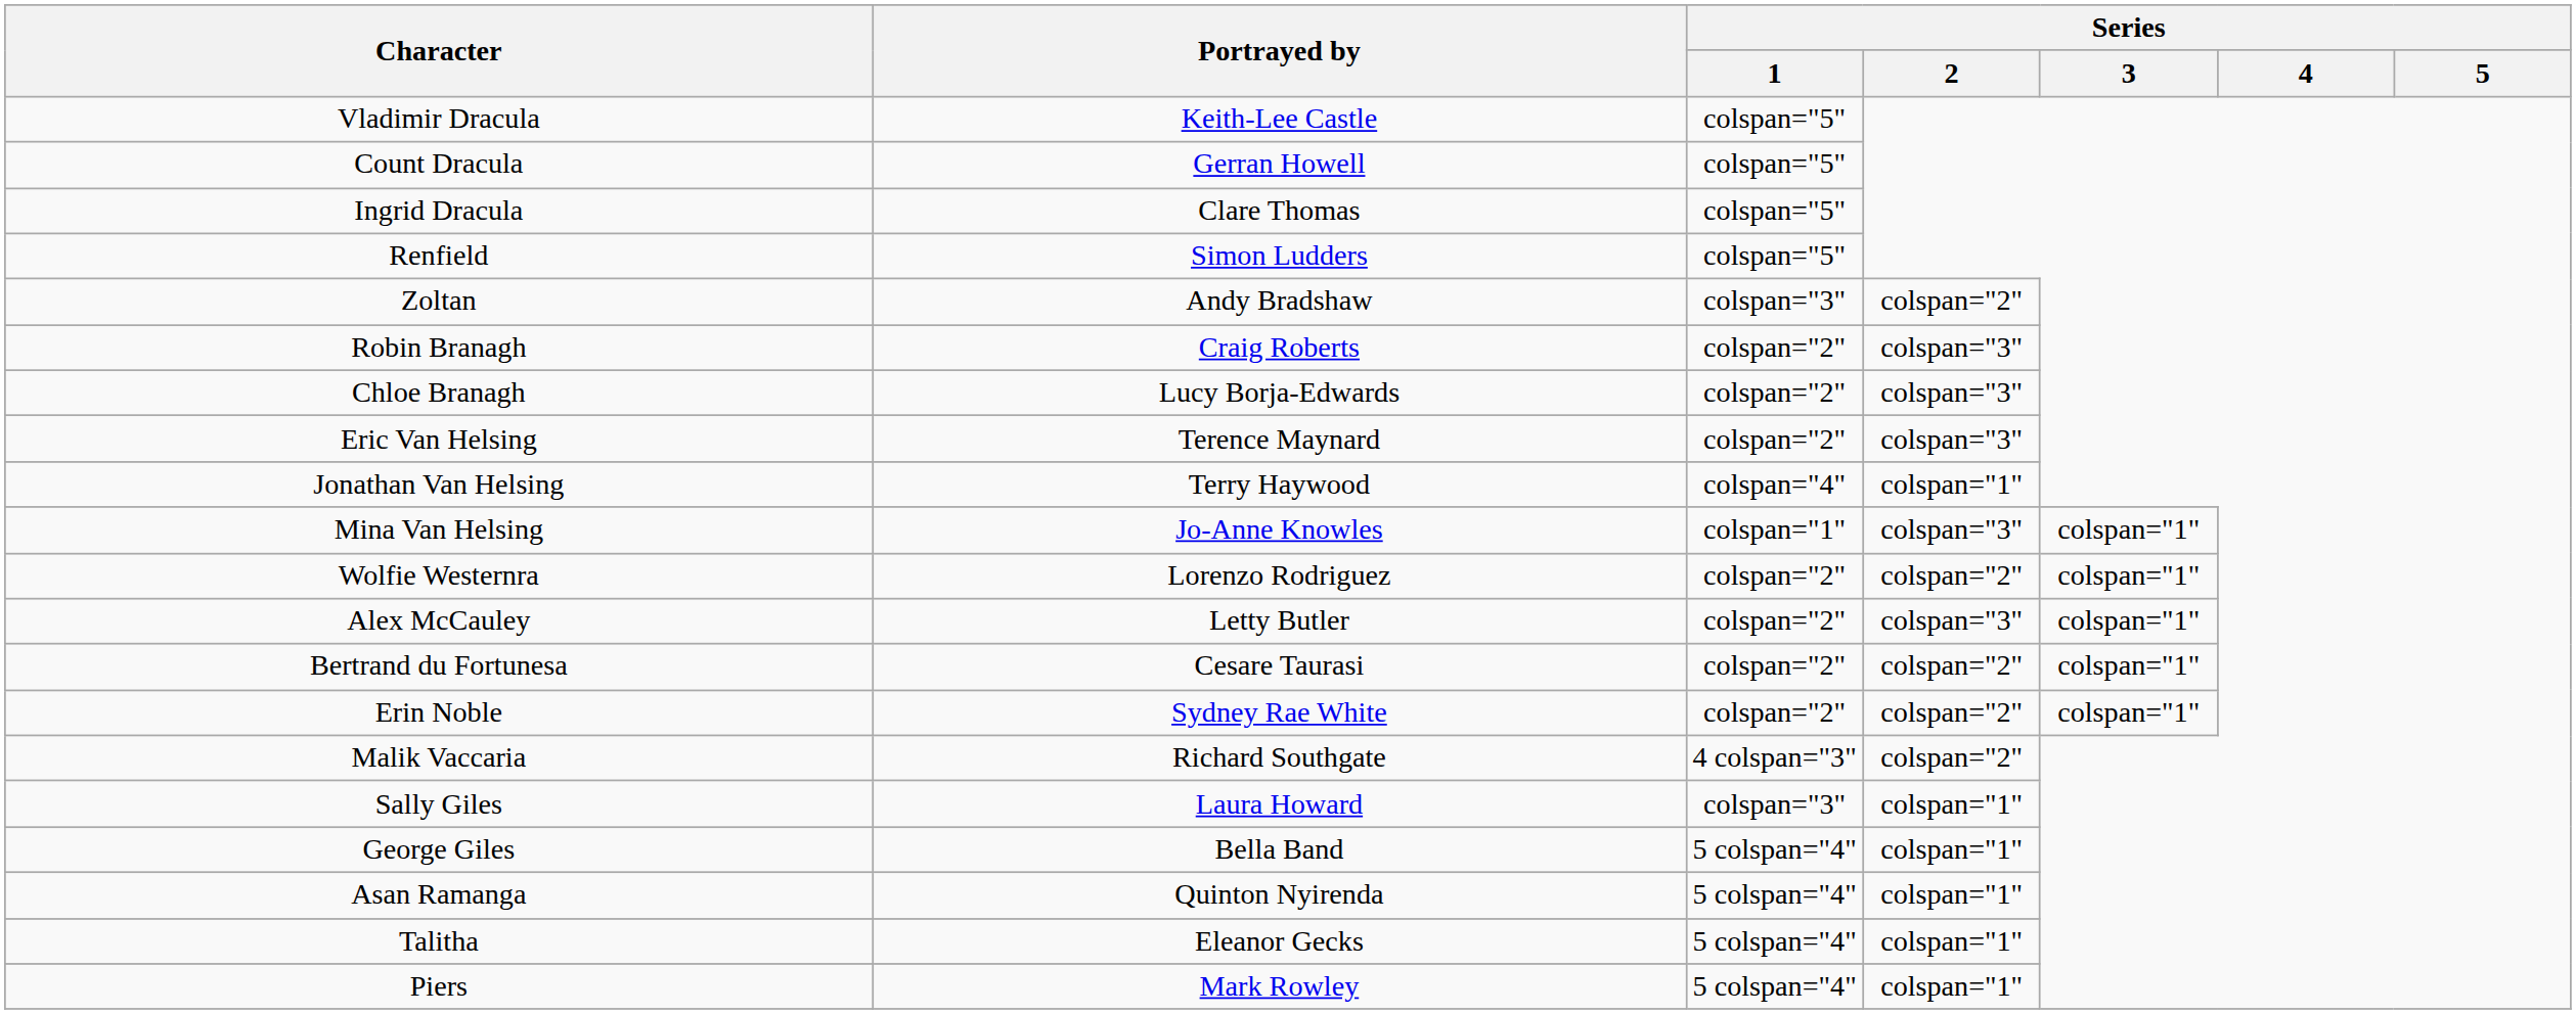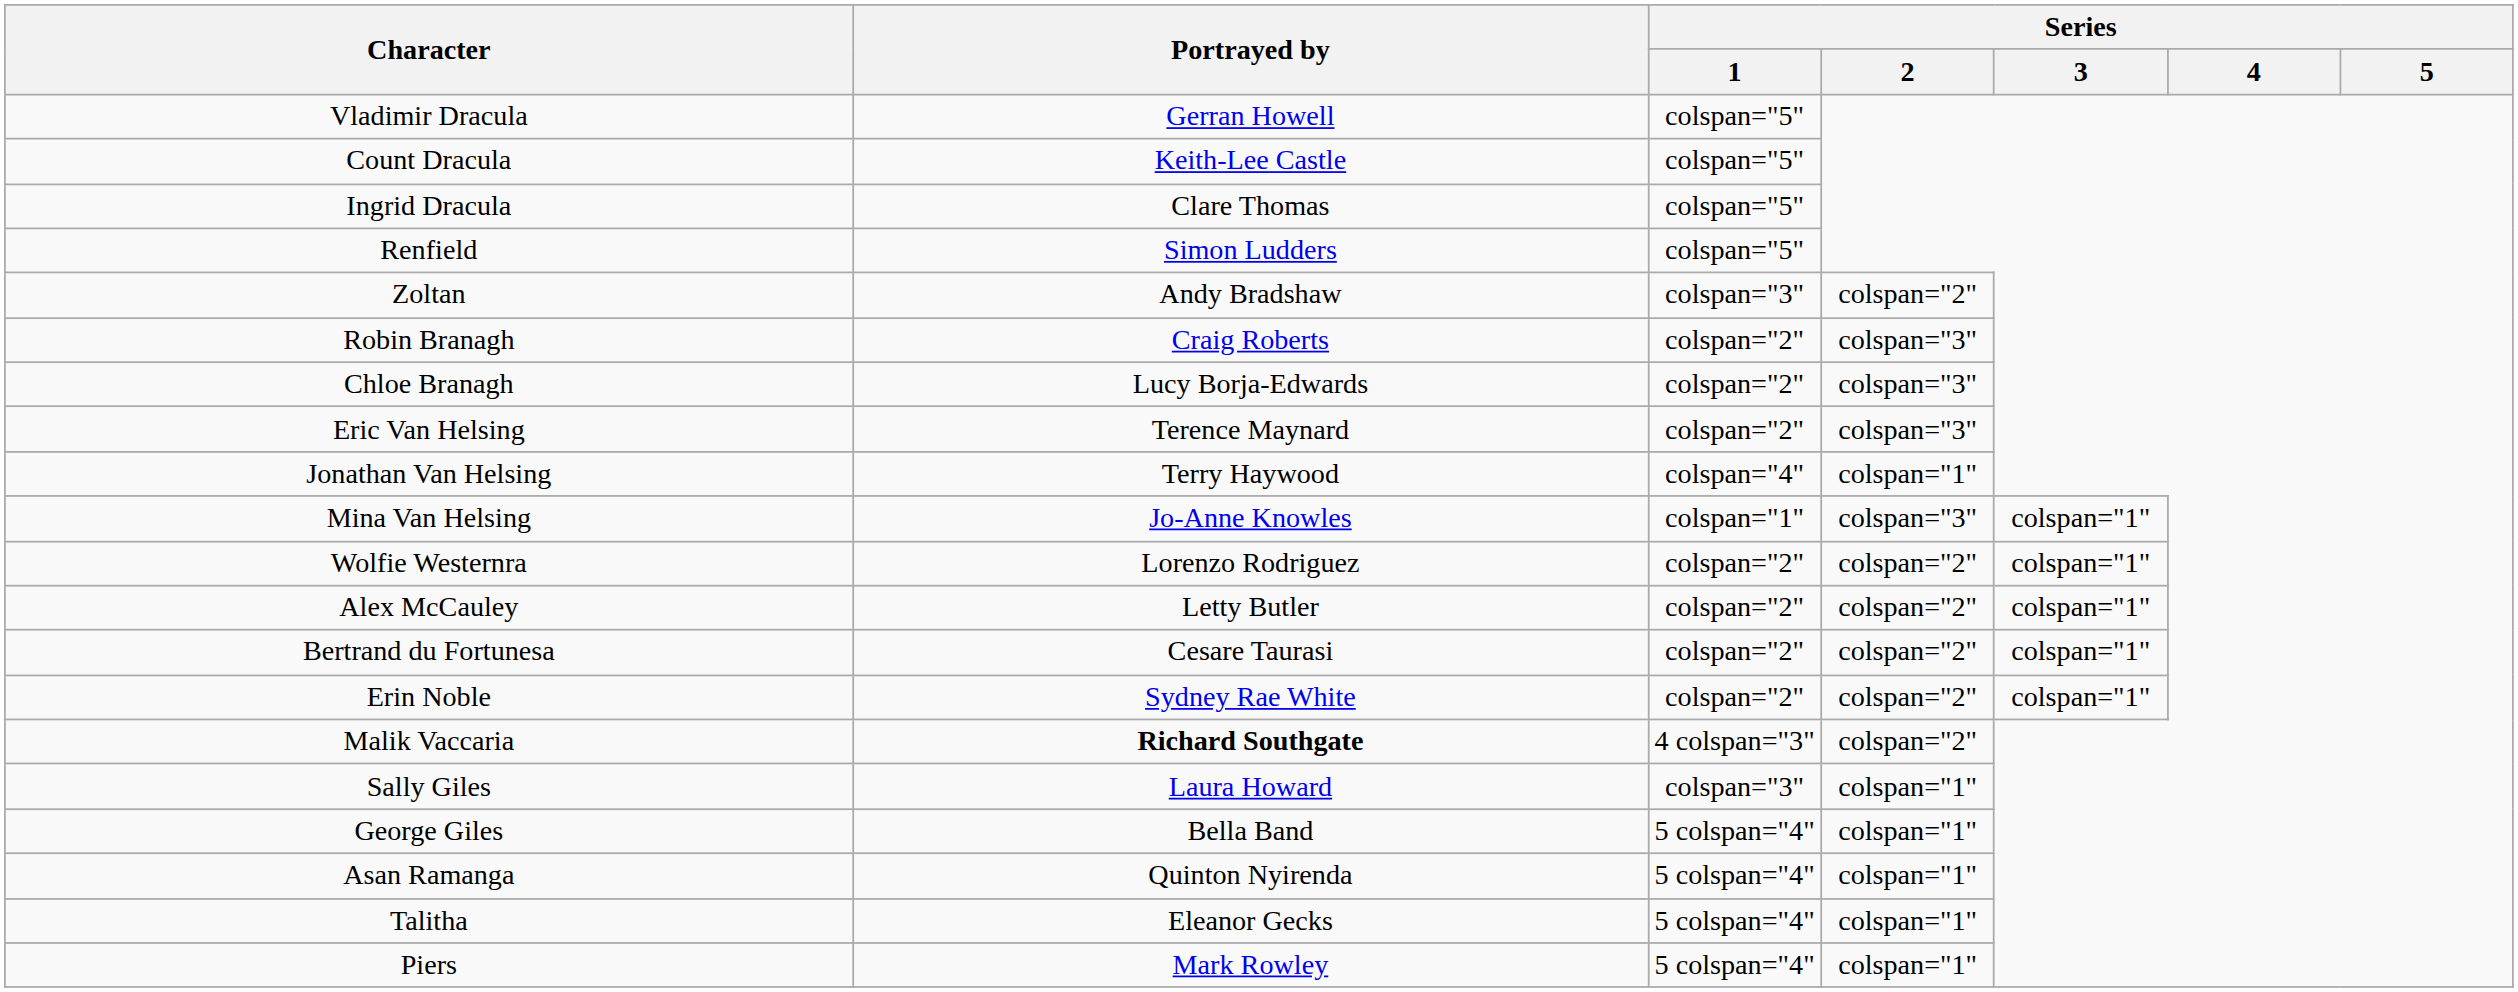Vladimir Dracula | Portrayed by: Keith-Lee Castle -> Gerran Howell
Count Dracula | Portrayed by: Gerran Howell -> Keith-Lee Castle
Alex McCauley | Series / 2: colspan="3" -> colspan="2"
Malik Vaccaria | Portrayed by: normal -> bold
